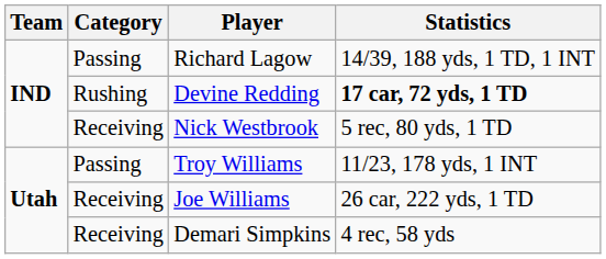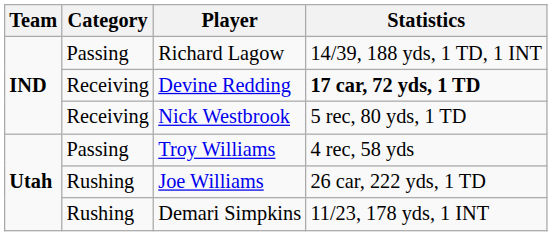Devine Redding | Category: Rushing -> Receiving
Troy Williams | Statistics: 11/23, 178 yds, 1 INT -> 4 rec, 58 yds
Joe Williams | Category: Receiving -> Rushing
Demari Simpkins | Category: Receiving -> Rushing
Demari Simpkins | Statistics: 4 rec, 58 yds -> 11/23, 178 yds, 1 INT
